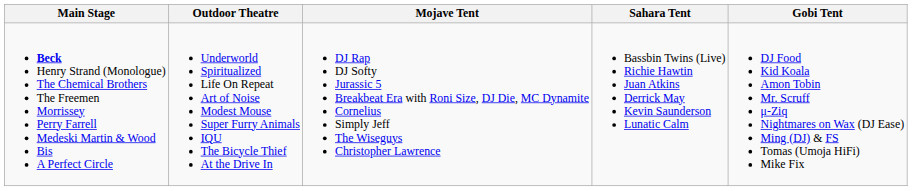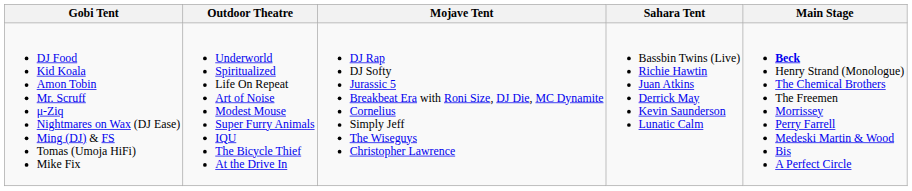columns swapped: Main Stage <-> Gobi Tent
